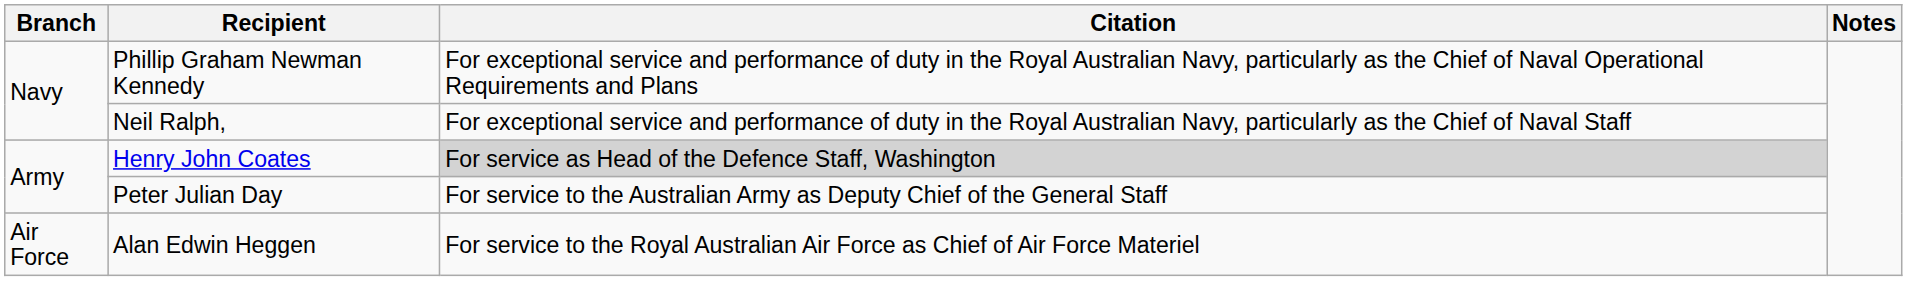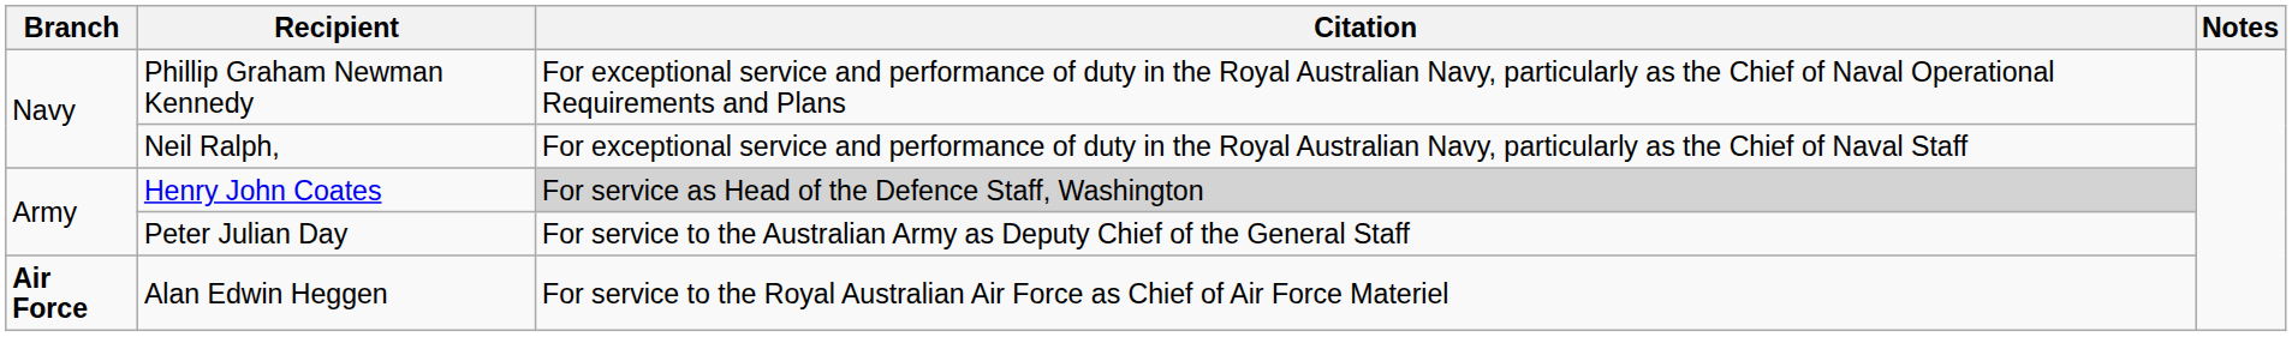Alan Edwin Heggen | Branch: normal -> bold
